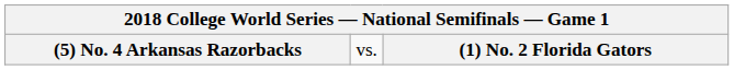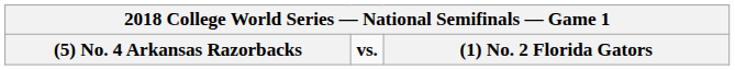(5) No. 4 Arkansas Razorbacks | column 2: normal -> bold
